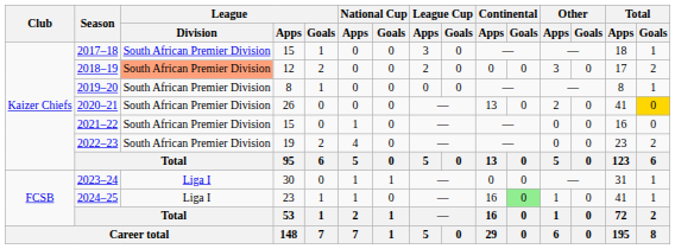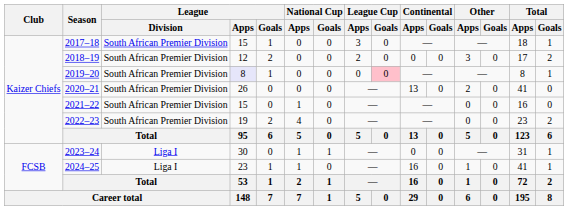2018–19 | League / Division: lightsalmon background -> no background
2019–20 | League / Apps: no background -> lavender background
2019–20 | League Cup / Goals: no background -> pink background
2020–21 | Total / Goals: gold background -> no background
2024–25 | Continental / Goals: lightgreen background -> no background
